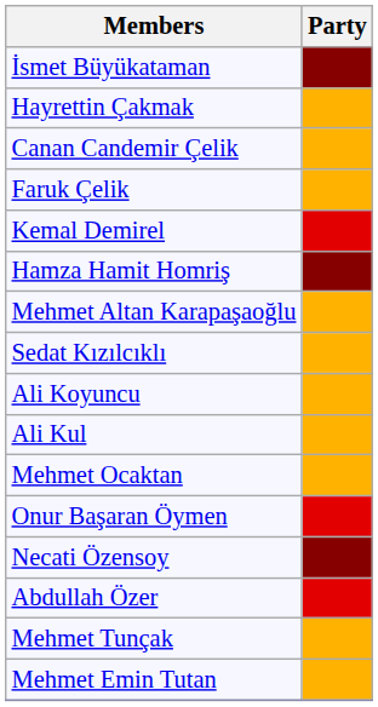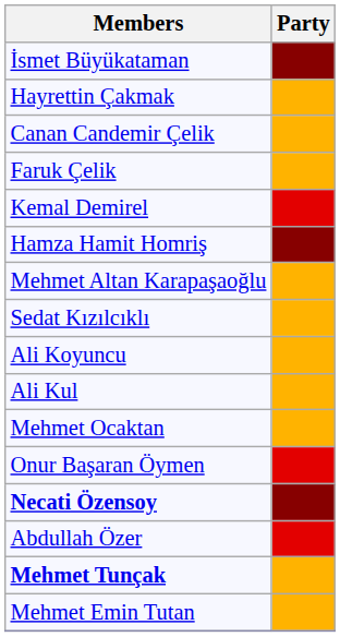Necati Özensoy | Members: normal -> bold
Mehmet Tunçak | Members: normal -> bold
